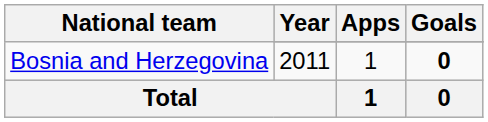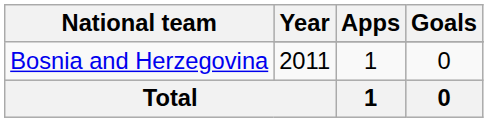2011 | Goals: bold -> normal
